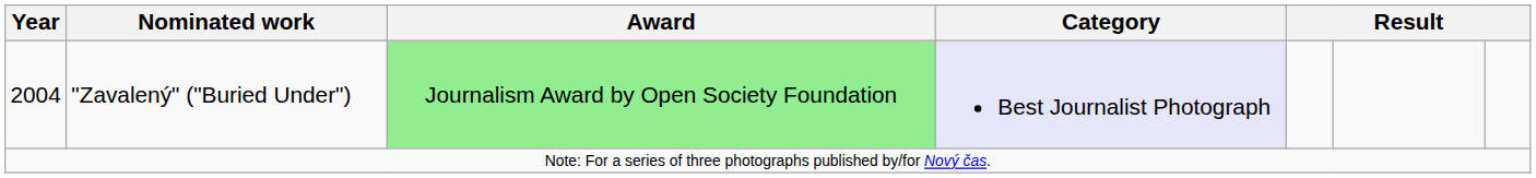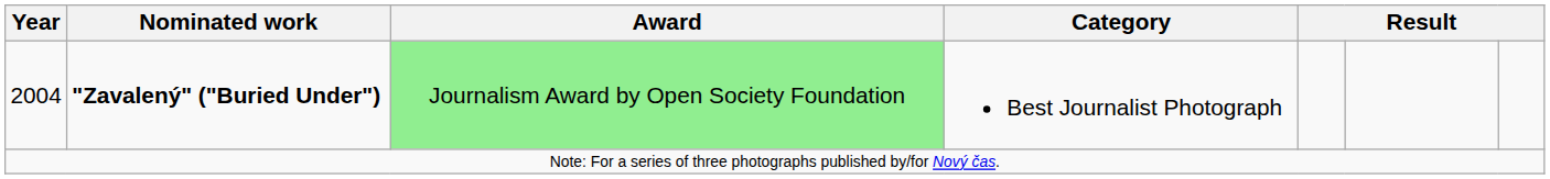2004 | Nominated work: normal -> bold
2004 | Category: lavender background -> no background
